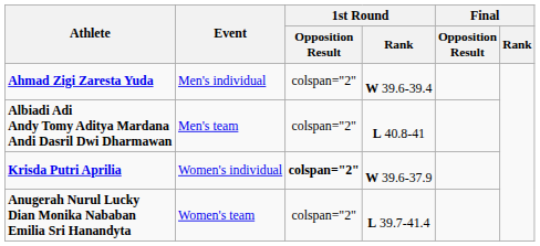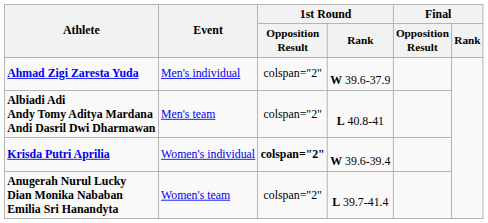Ahmad Zigi Zaresta Yuda | 1st Round / Rank: W 39.6-39.4 -> W 39.6-37.9
Krisda Putri Aprilia | 1st Round / Rank: W 39.6-37.9 -> W 39.6-39.4
